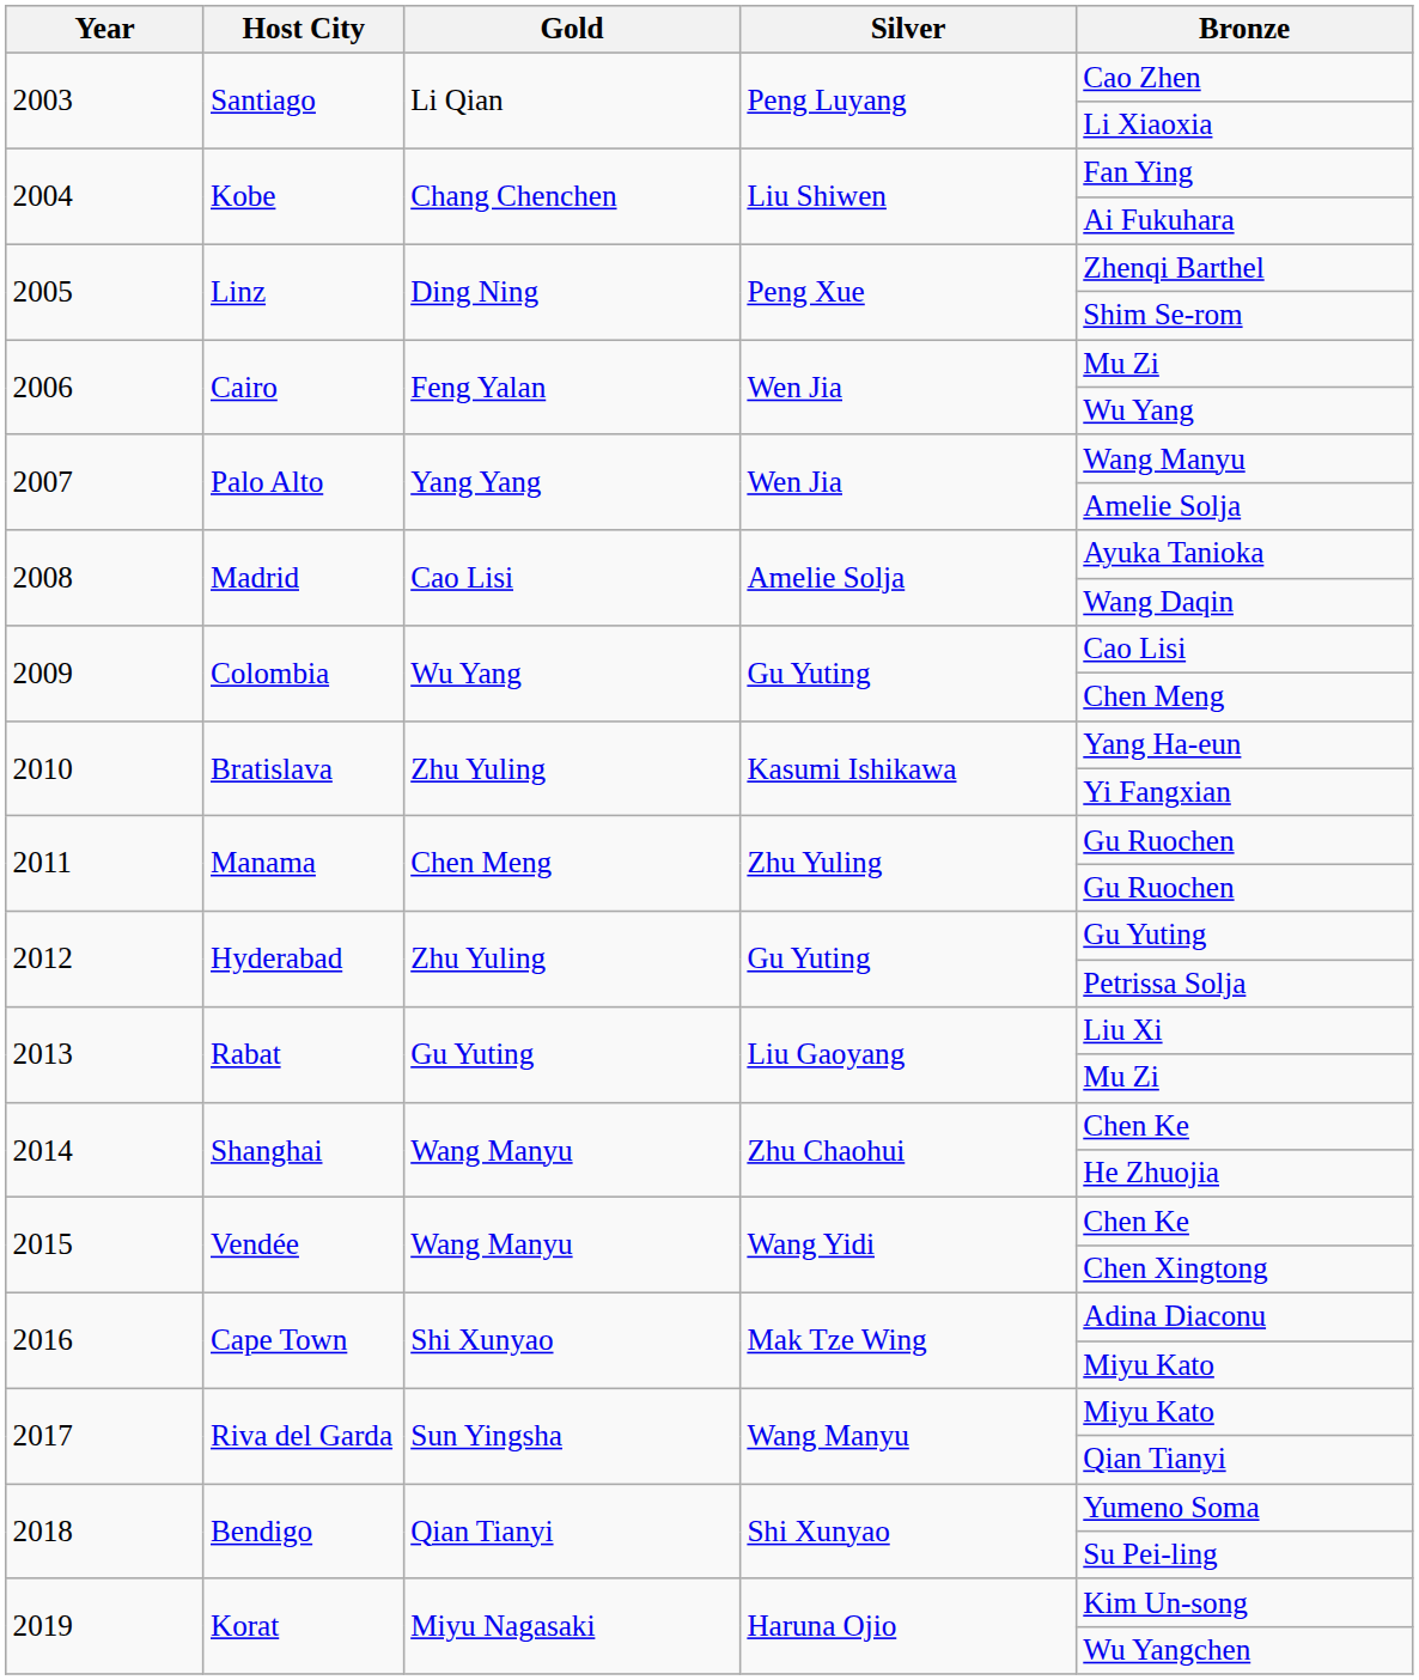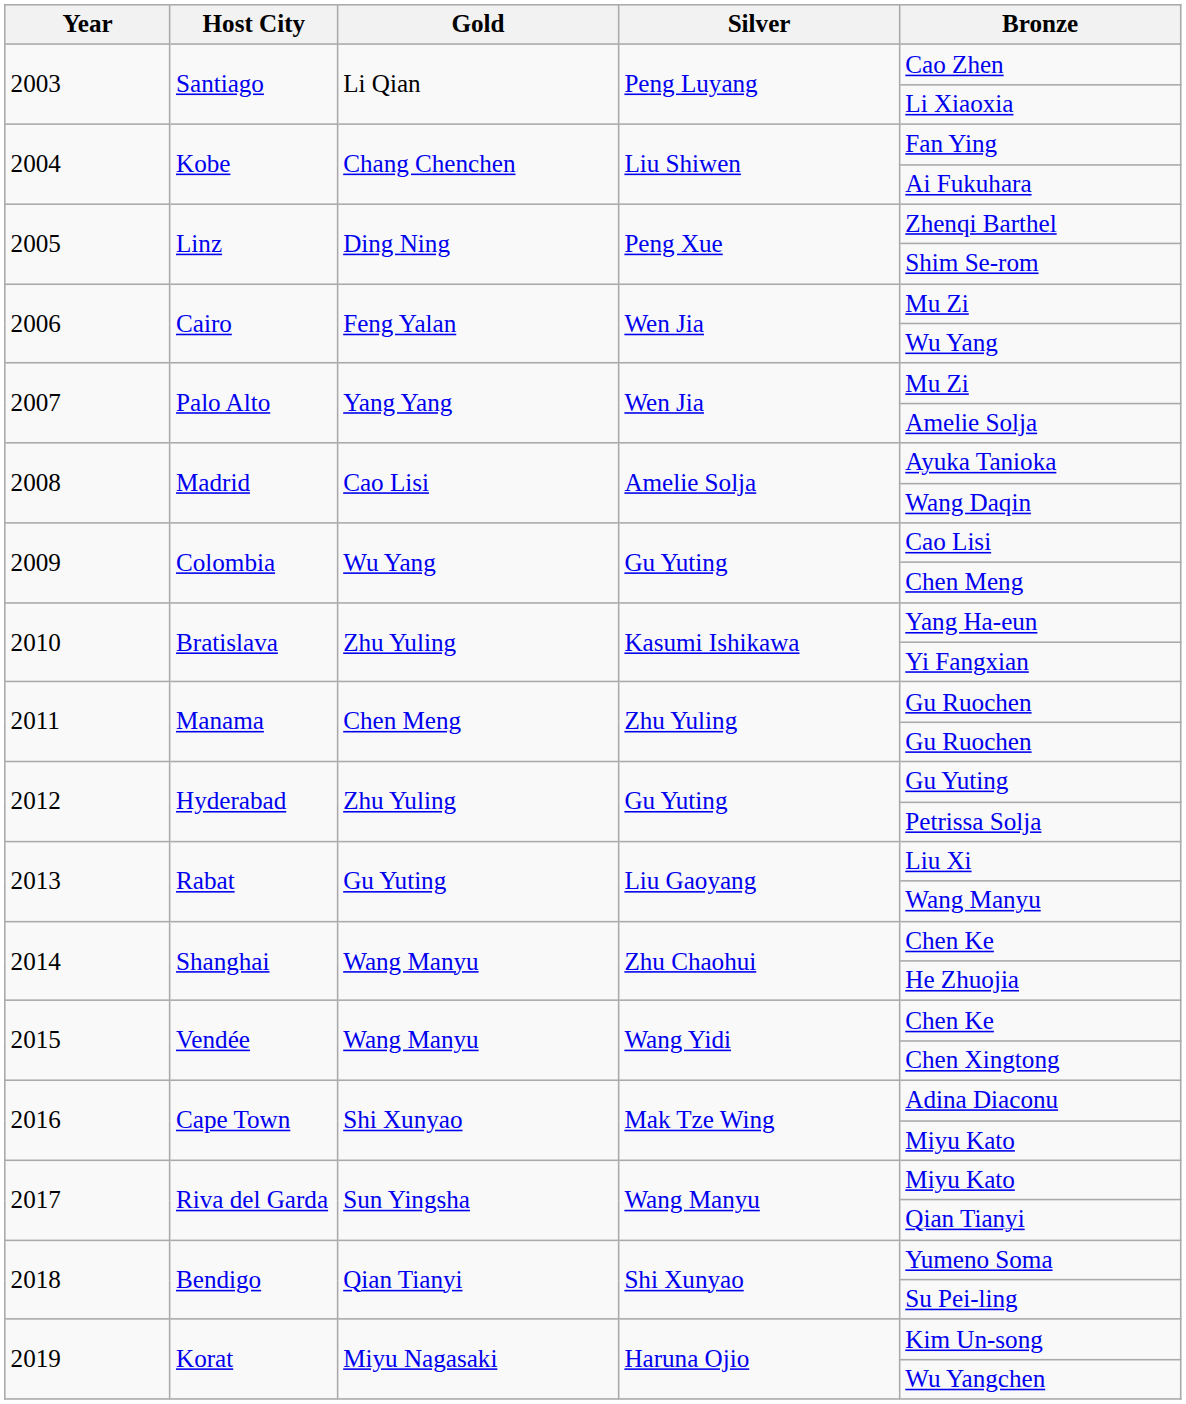row 10 | Bronze: Wang Manyu -> Mu Zi
row 23 | Bronze: Mu Zi -> Wang Manyu
